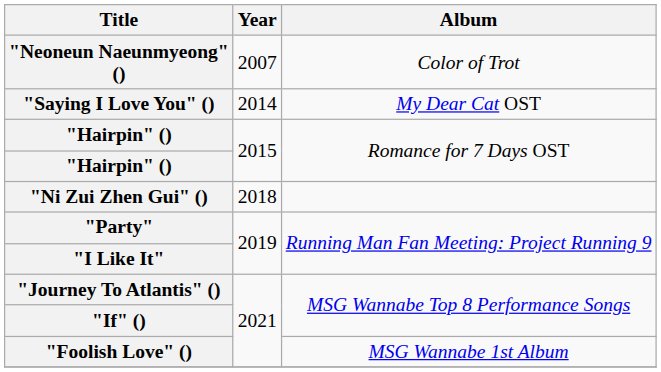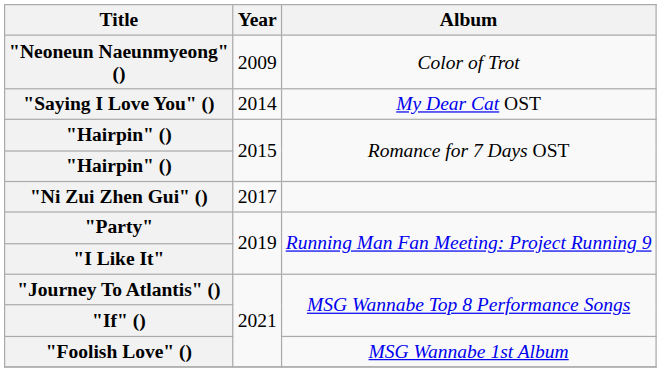"Neoneun Naeunmyeong" () | Year: 2007 -> 2009
"Ni Zui Zhen Gui" () | Year: 2018 -> 2017
